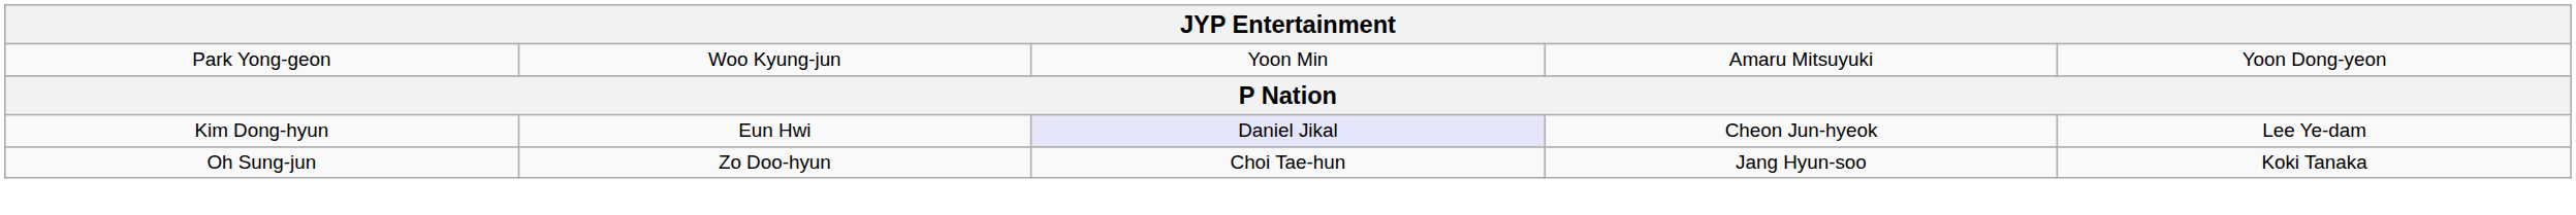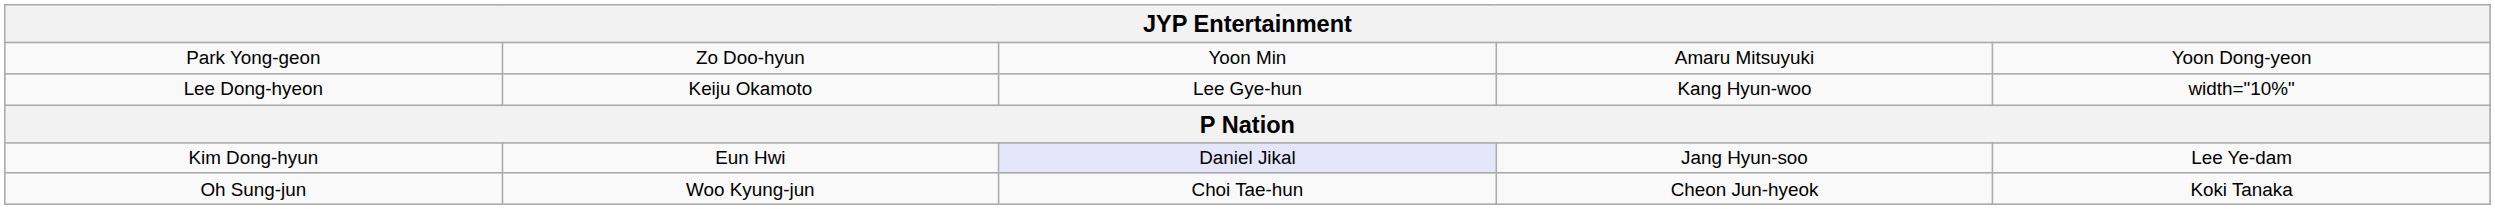Park Yong-geon | column 2: Woo Kyung-jun -> Zo Doo-hyun
+ row: Lee Dong-hyeon | Keiju Okamoto | Lee Gye-hun | Kang Hyun-woo | width="10%"
Kim Dong-hyun | column 4: Cheon Jun-hyeok -> Jang Hyun-soo
Oh Sung-jun | column 2: Zo Doo-hyun -> Woo Kyung-jun
Oh Sung-jun | column 4: Jang Hyun-soo -> Cheon Jun-hyeok
